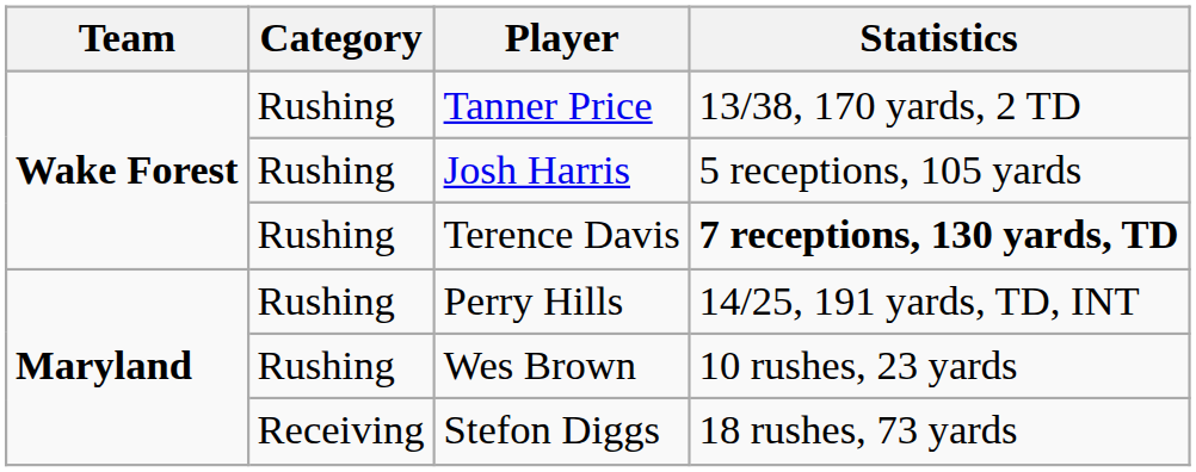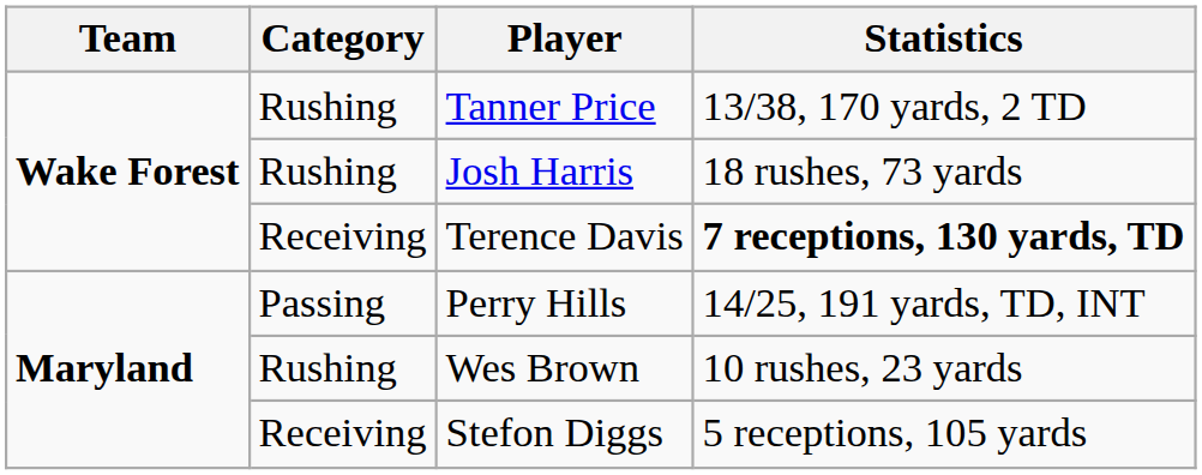Josh Harris | Statistics: 5 receptions, 105 yards -> 18 rushes, 73 yards
Terence Davis | Category: Rushing -> Receiving
Perry Hills | Category: Rushing -> Passing
Stefon Diggs | Statistics: 18 rushes, 73 yards -> 5 receptions, 105 yards
